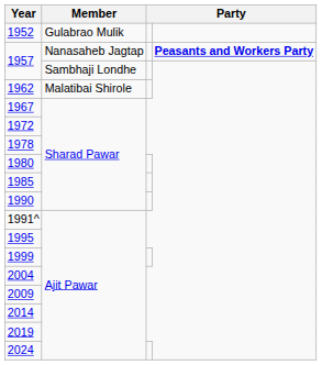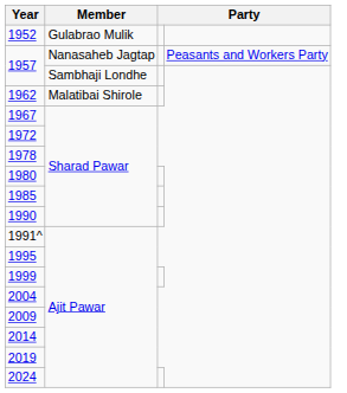1957 / Nanasaheb Jagtap | column 4: bold -> normal
